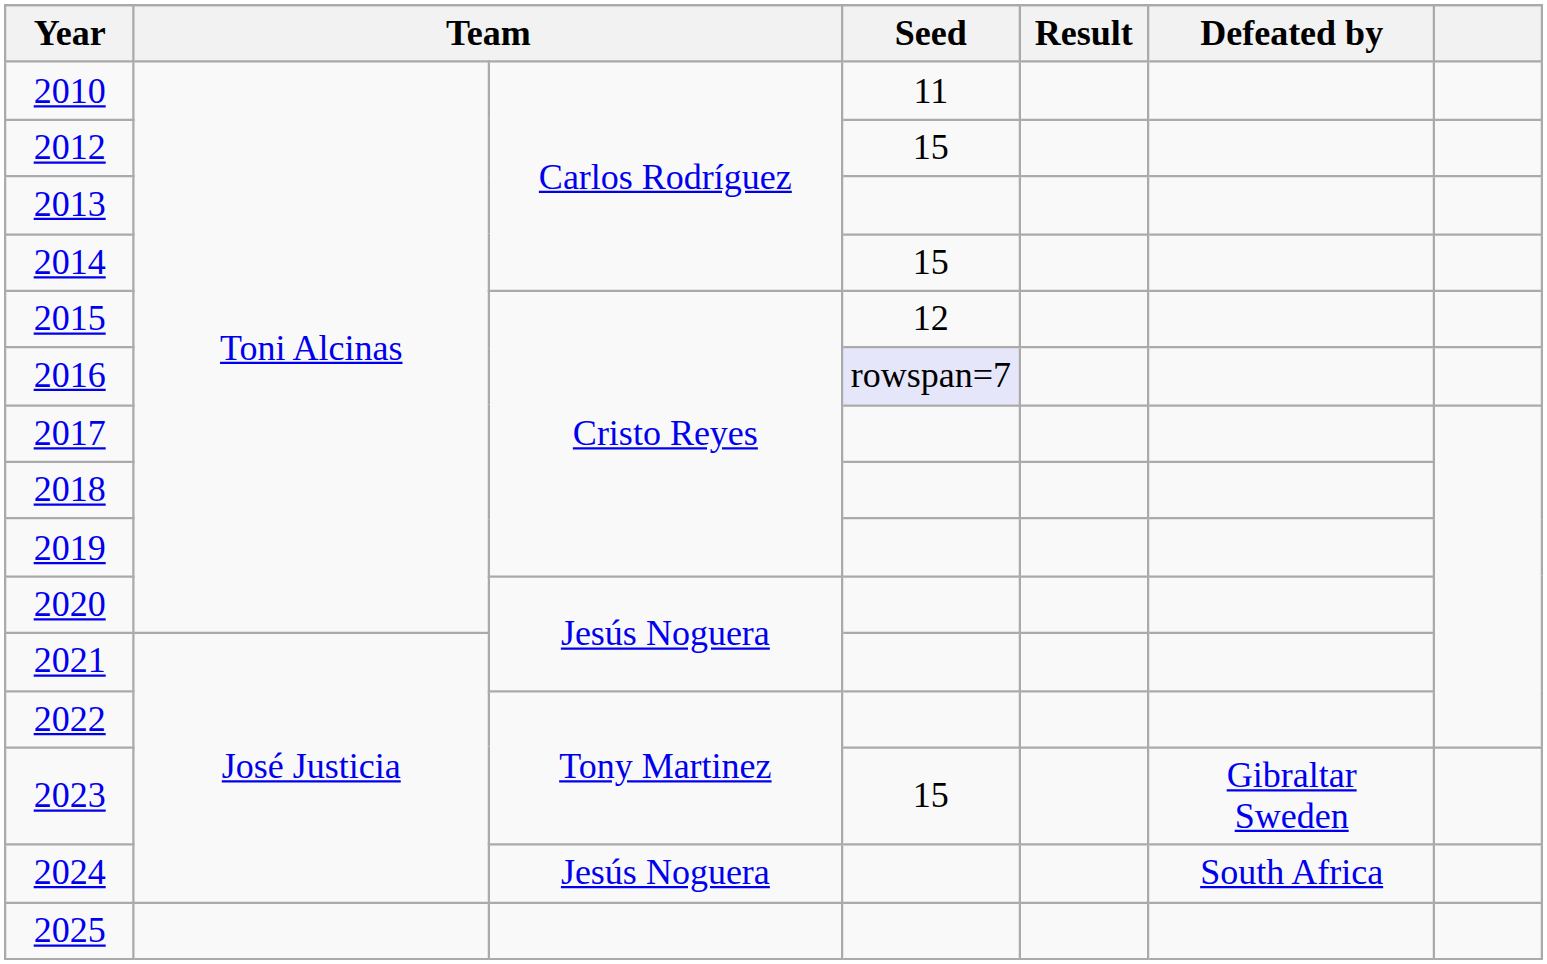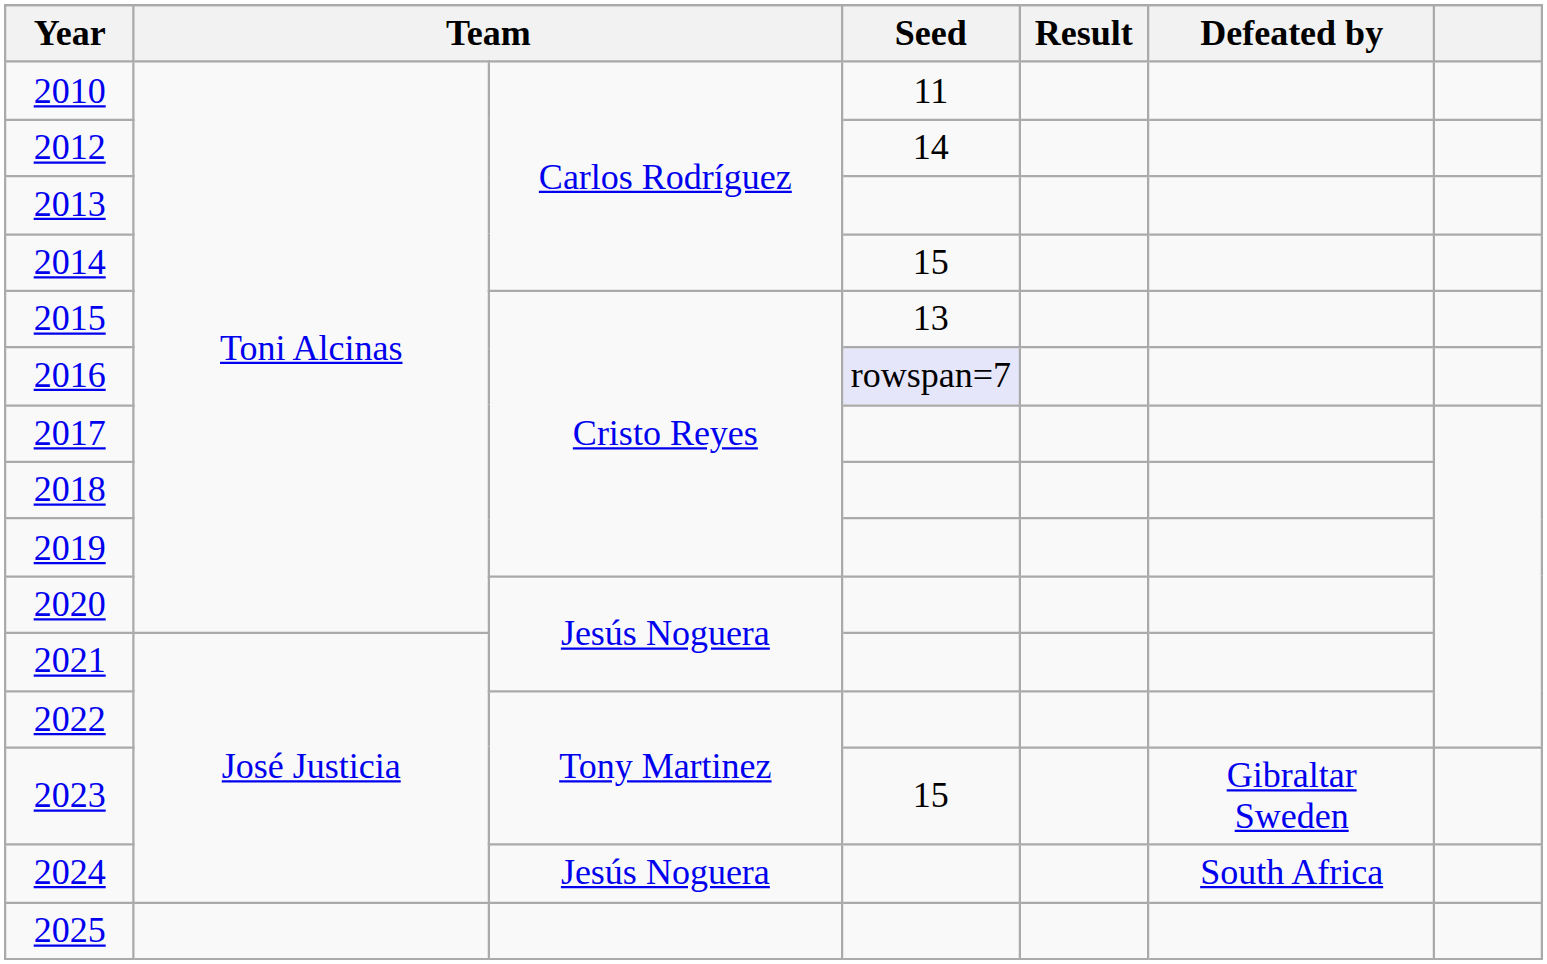2012 | Seed: 15 -> 14
2015 | Seed: 12 -> 13
